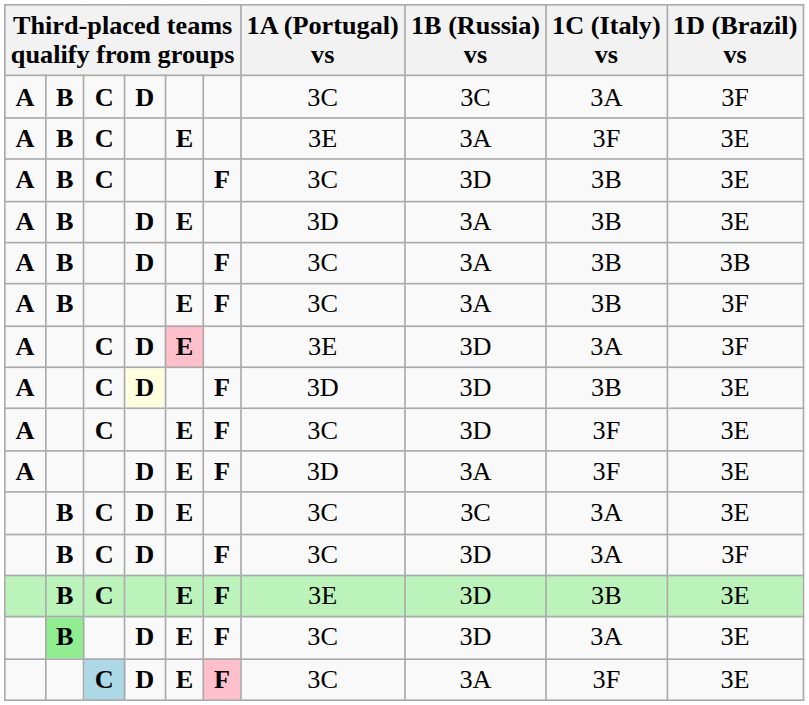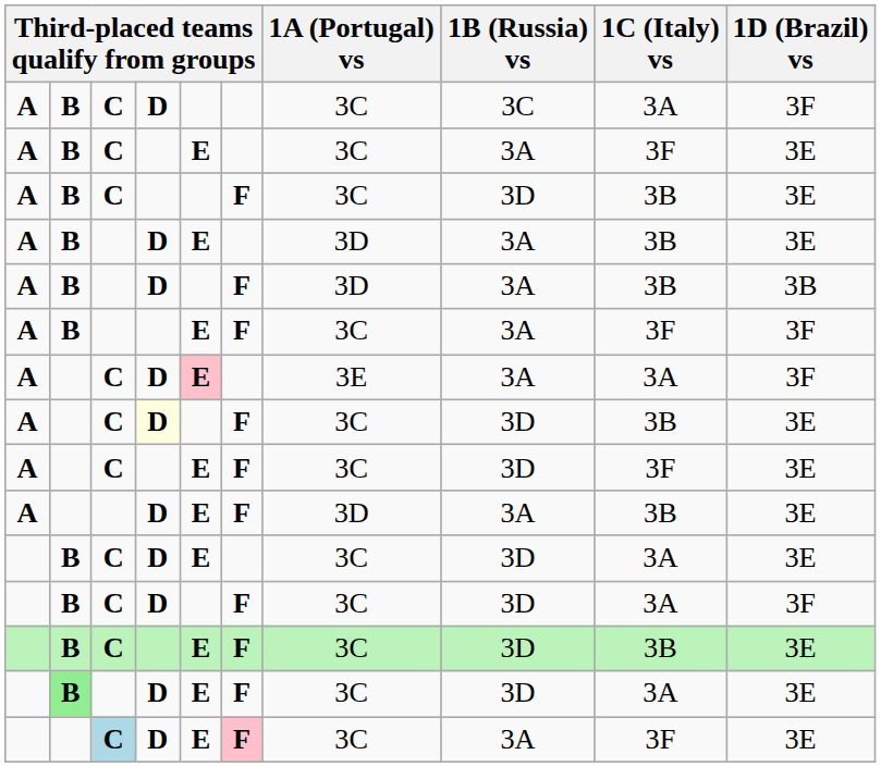row 3 | 1A (Portugal) vs: 3E -> 3C
row 6 | 1A (Portugal) vs: 3C -> 3D
row 7 | 1C (Italy) vs: 3B -> 3F
row 8 | 1B (Russia) vs: 3D -> 3A
row 9 | 1A (Portugal) vs: 3D -> 3C
row 11 | 1C (Italy) vs: 3F -> 3B
row 12 | 1B (Russia) vs: 3C -> 3D
row 14 | 1A (Portugal) vs: 3E -> 3C
